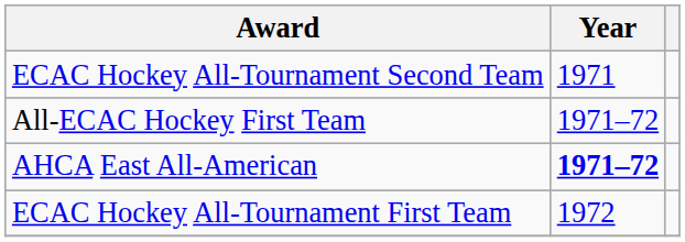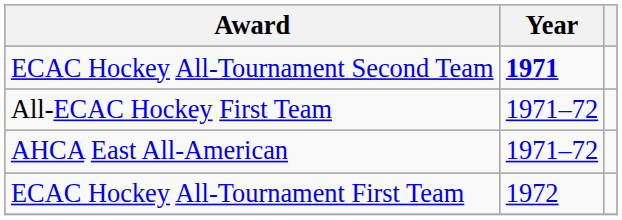row 2 | Year: normal -> bold
row 4 | Year: bold -> normal
